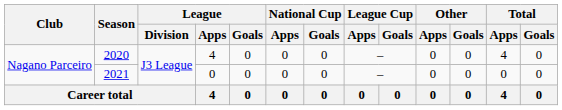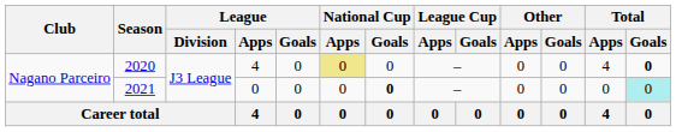2020 | National Cup / Apps: no background -> khaki background
2020 | Total / Goals: normal -> bold
2021 | National Cup / Goals: normal -> bold
2021 | Total / Goals: no background -> paleturquoise background
